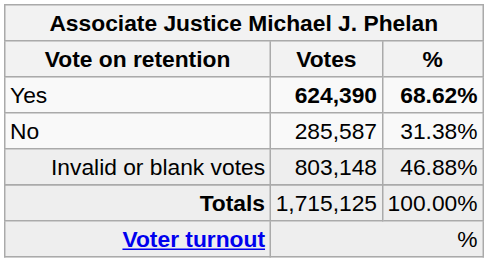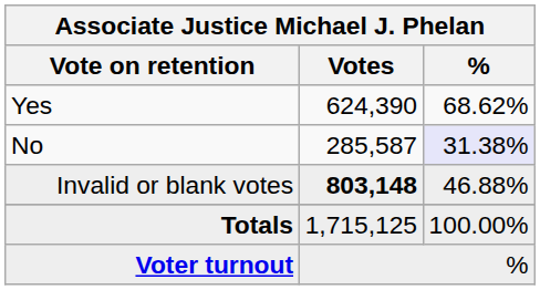Yes | Votes: bold -> normal
Yes | %: bold -> normal
No | %: no background -> lavender background
Invalid or blank votes | Votes: normal -> bold
